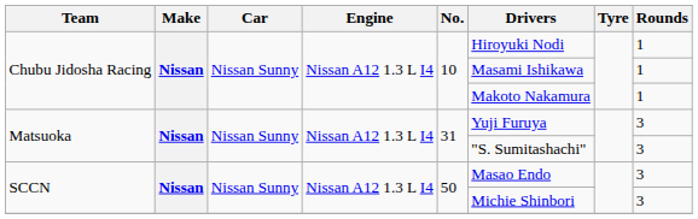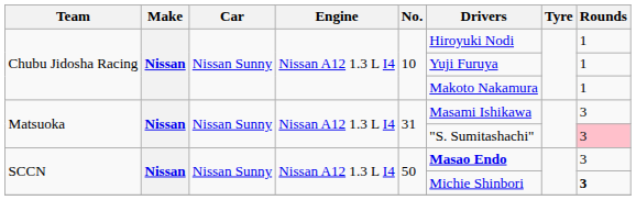row 3 | Drivers: Masami Ishikawa -> Yuji Furuya
row 5 | Drivers: Yuji Furuya -> Masami Ishikawa
row 6 | Rounds: no background -> pink background
row 7 | Drivers: normal -> bold
row 8 | Rounds: normal -> bold
